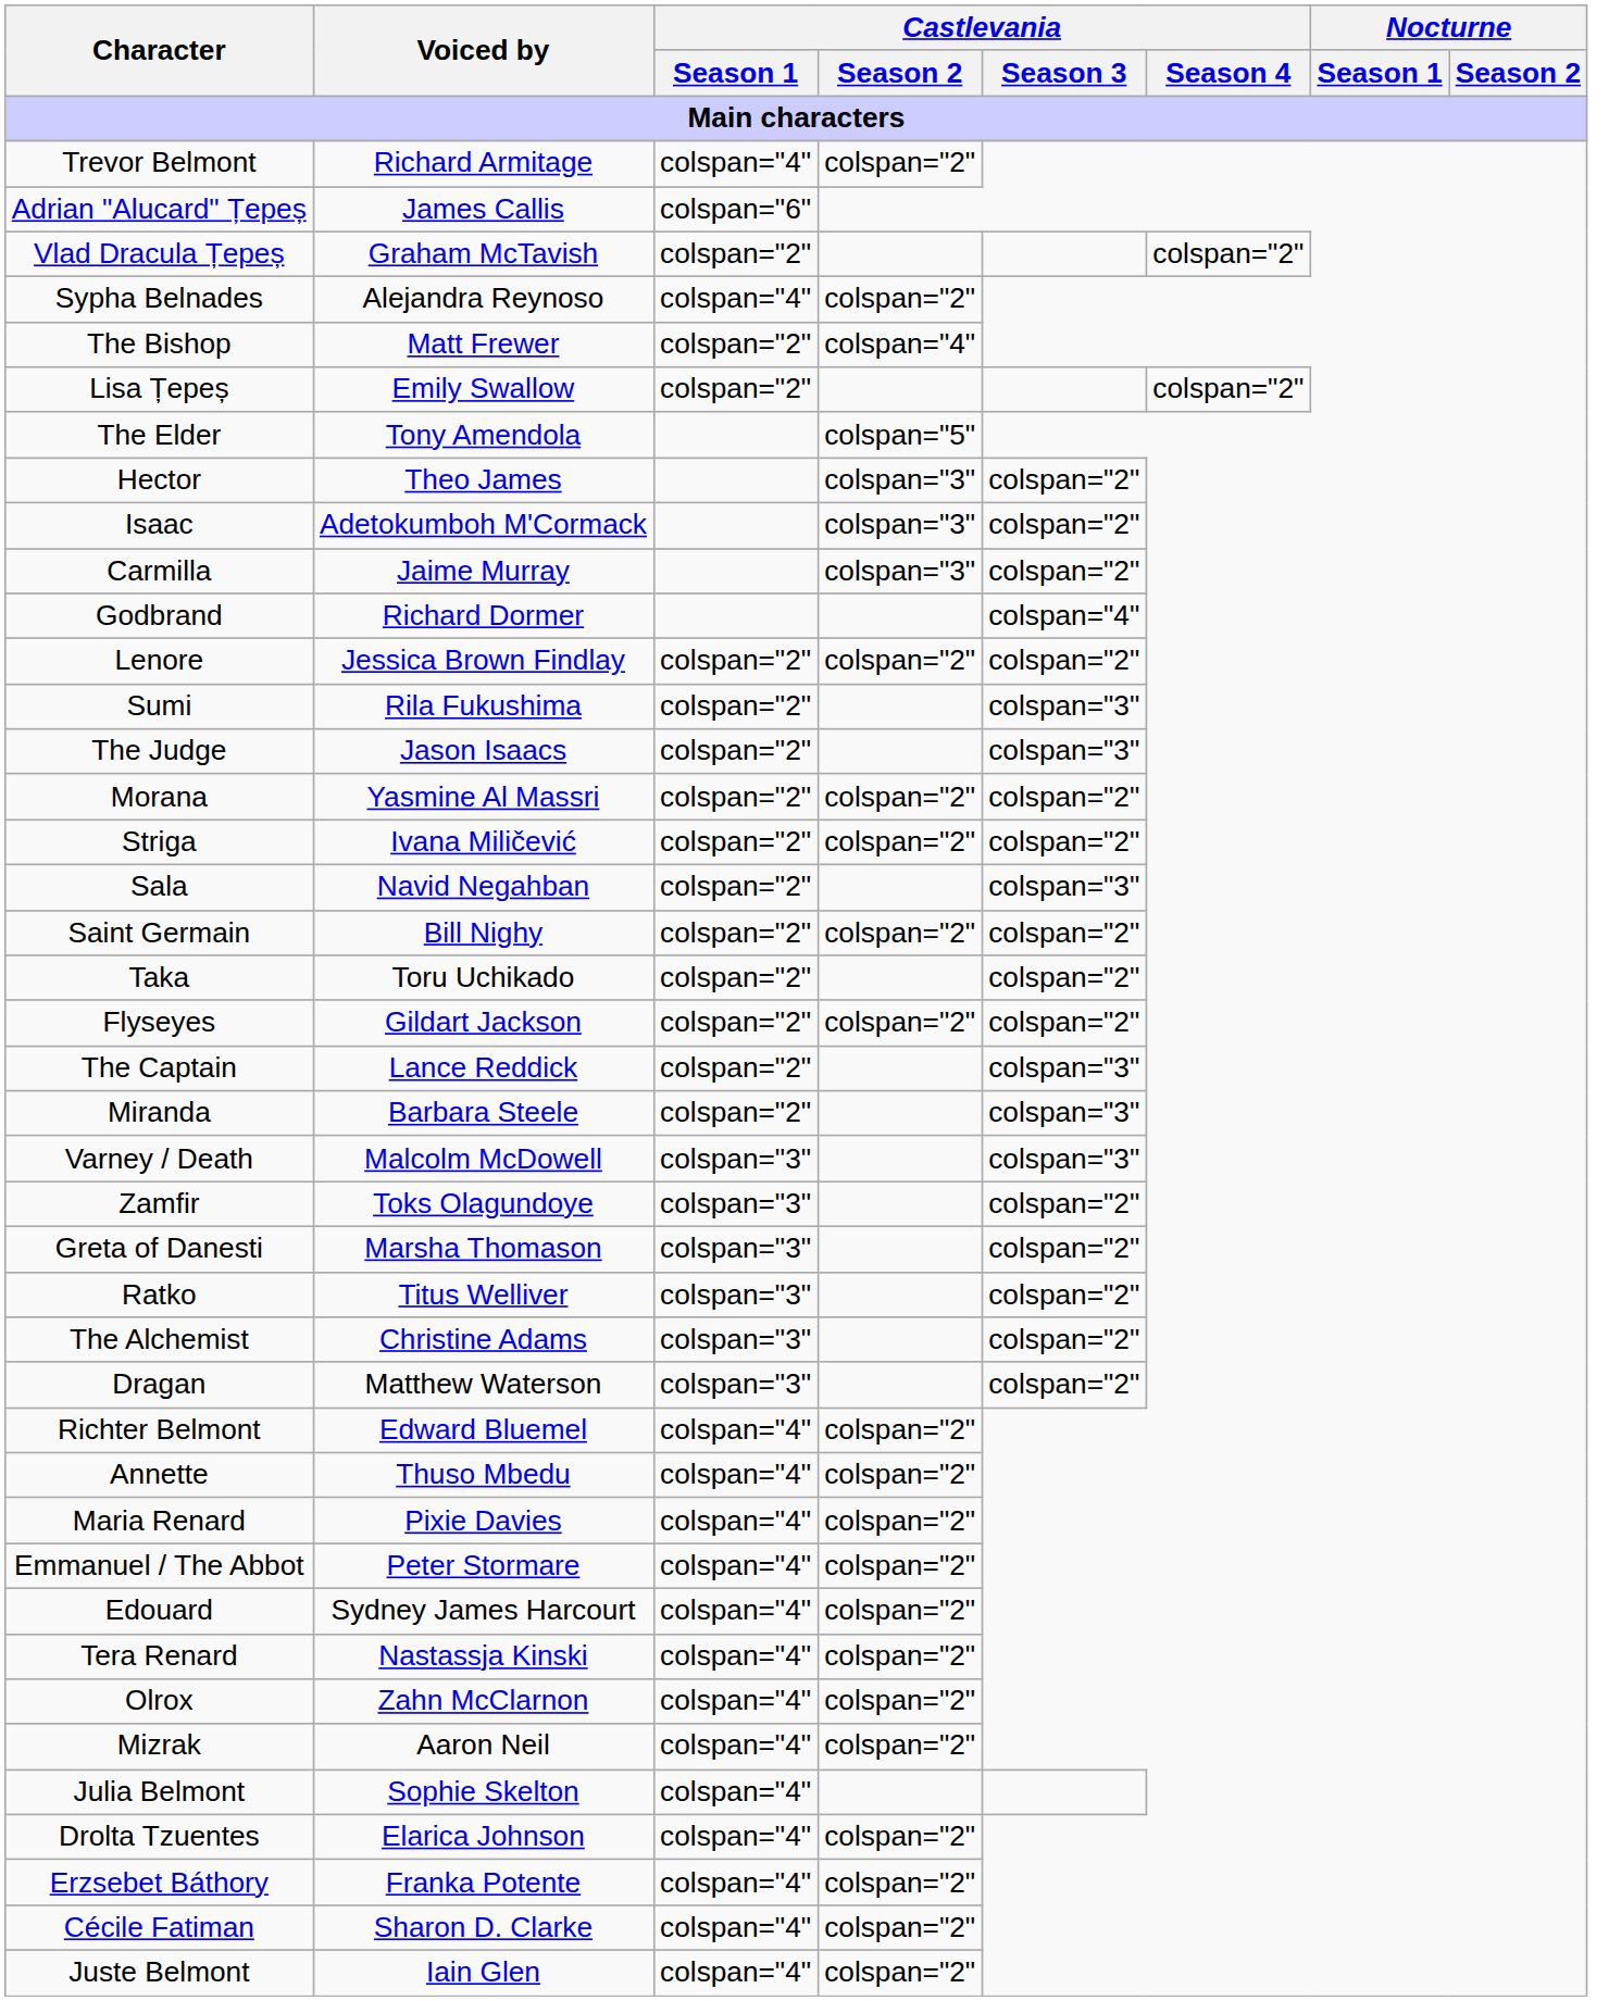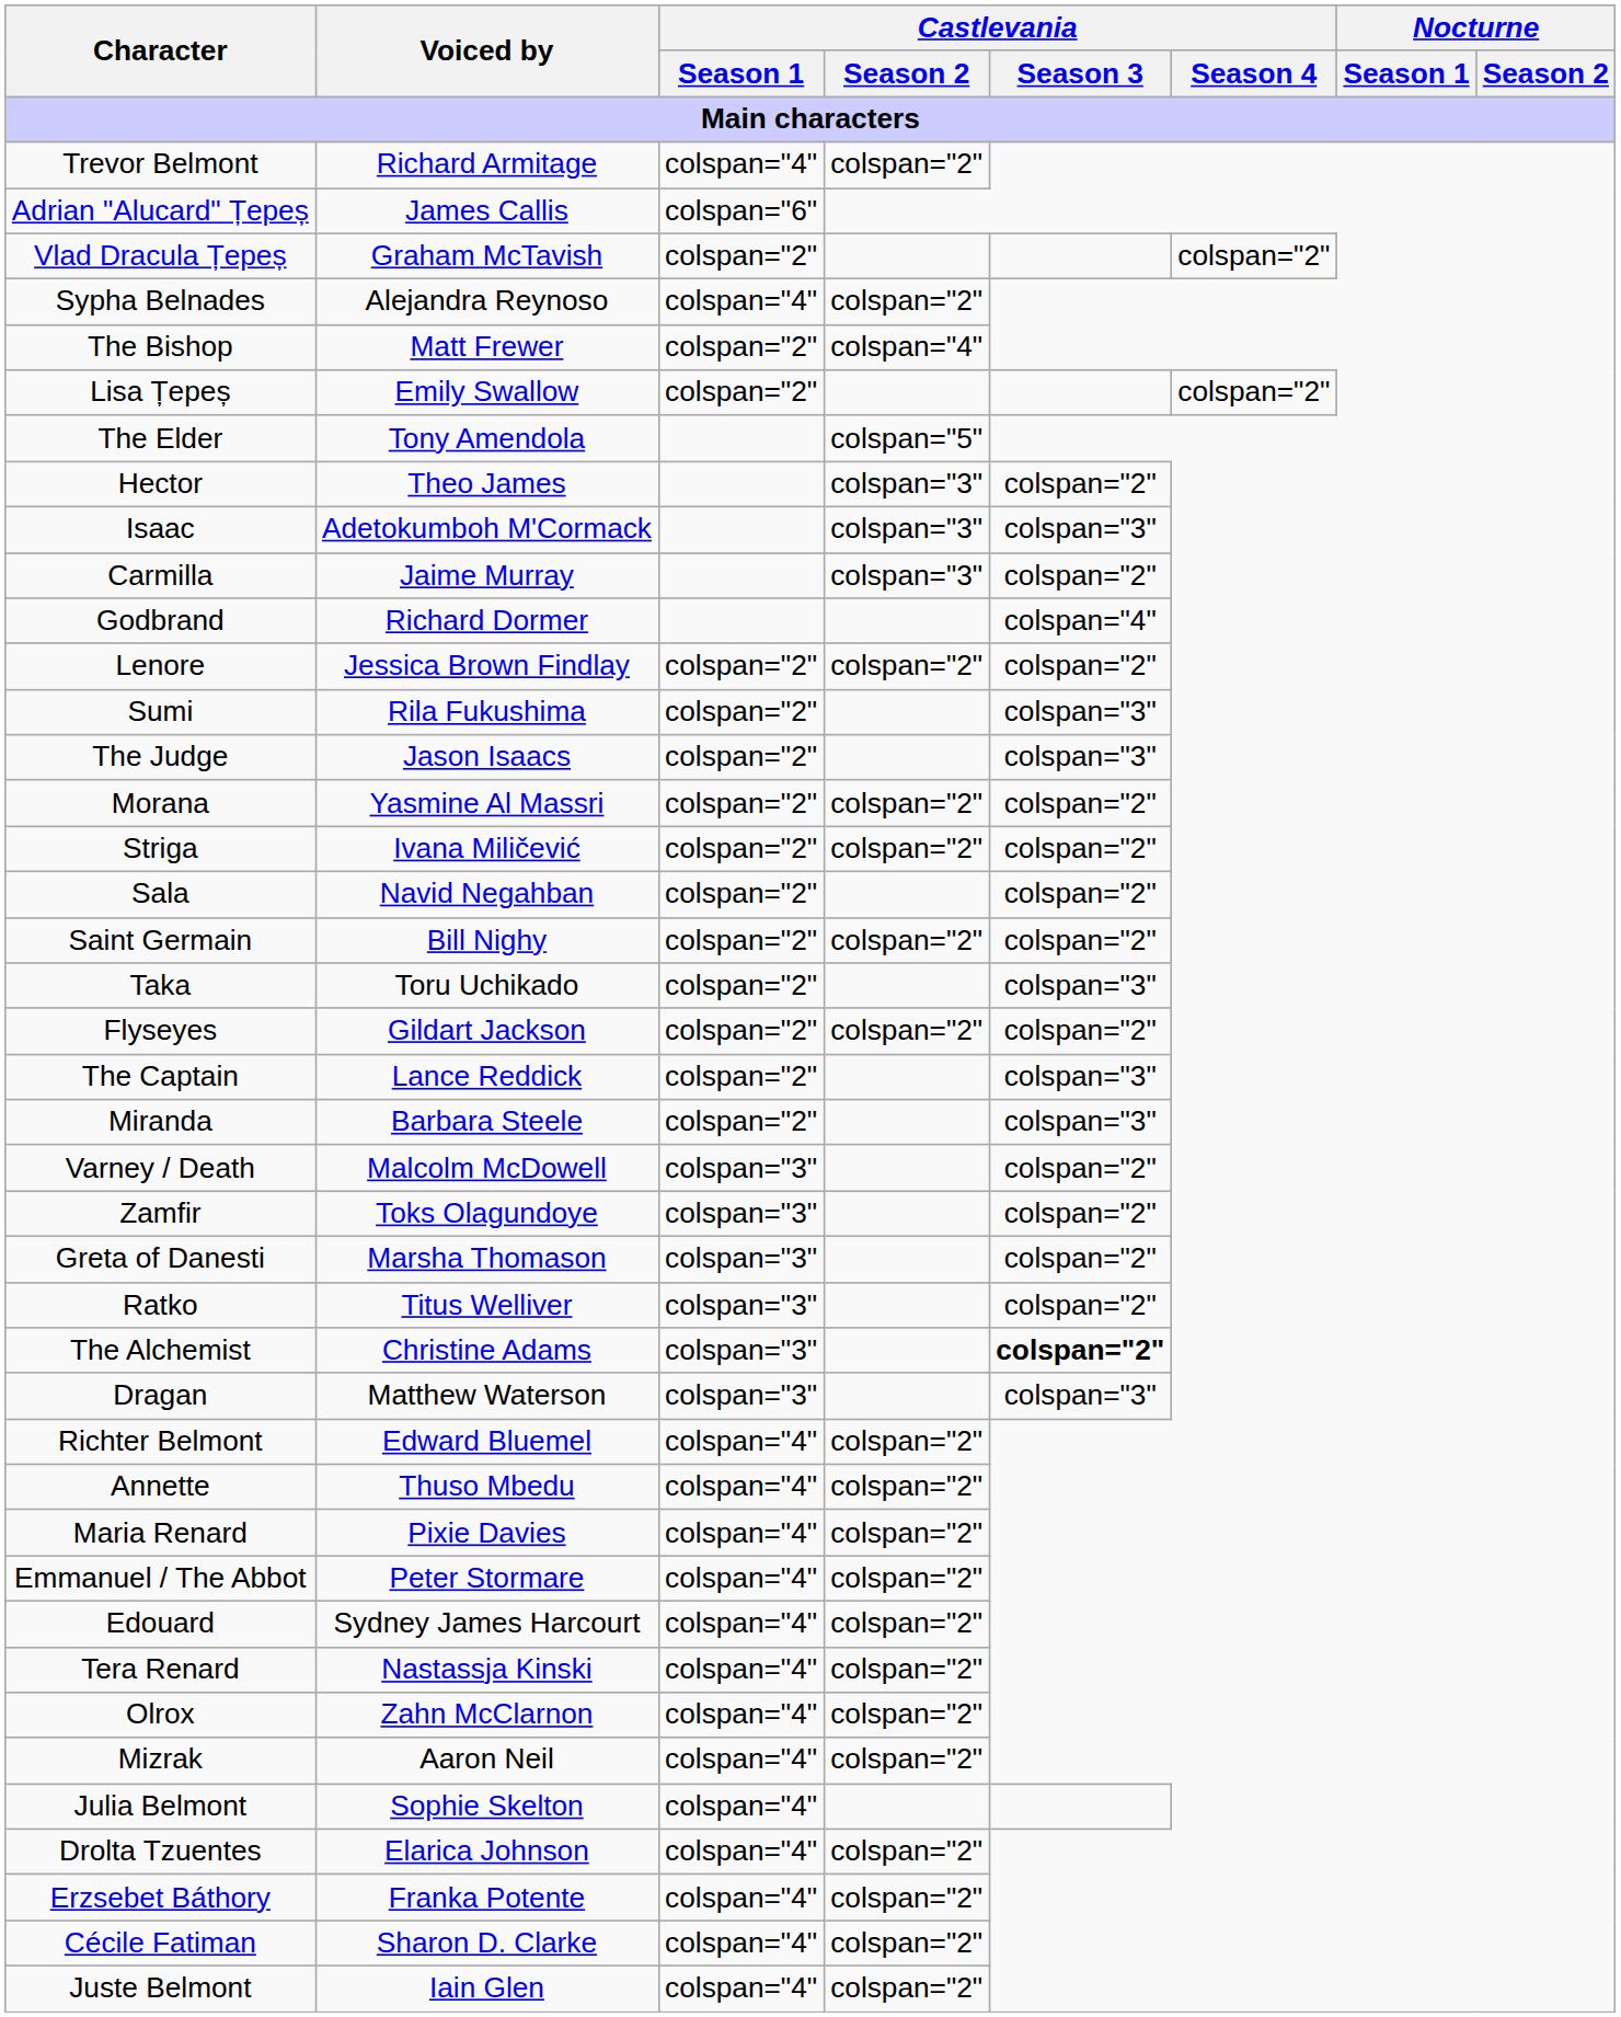Isaac | Castlevania / Season 3: colspan="2" -> colspan="3"
Sala | Castlevania / Season 3: colspan="3" -> colspan="2"
Taka | Castlevania / Season 3: colspan="2" -> colspan="3"
Varney / Death | Castlevania / Season 3: colspan="3" -> colspan="2"
The Alchemist | Castlevania / Season 3: normal -> bold
Dragan | Castlevania / Season 3: colspan="2" -> colspan="3"
